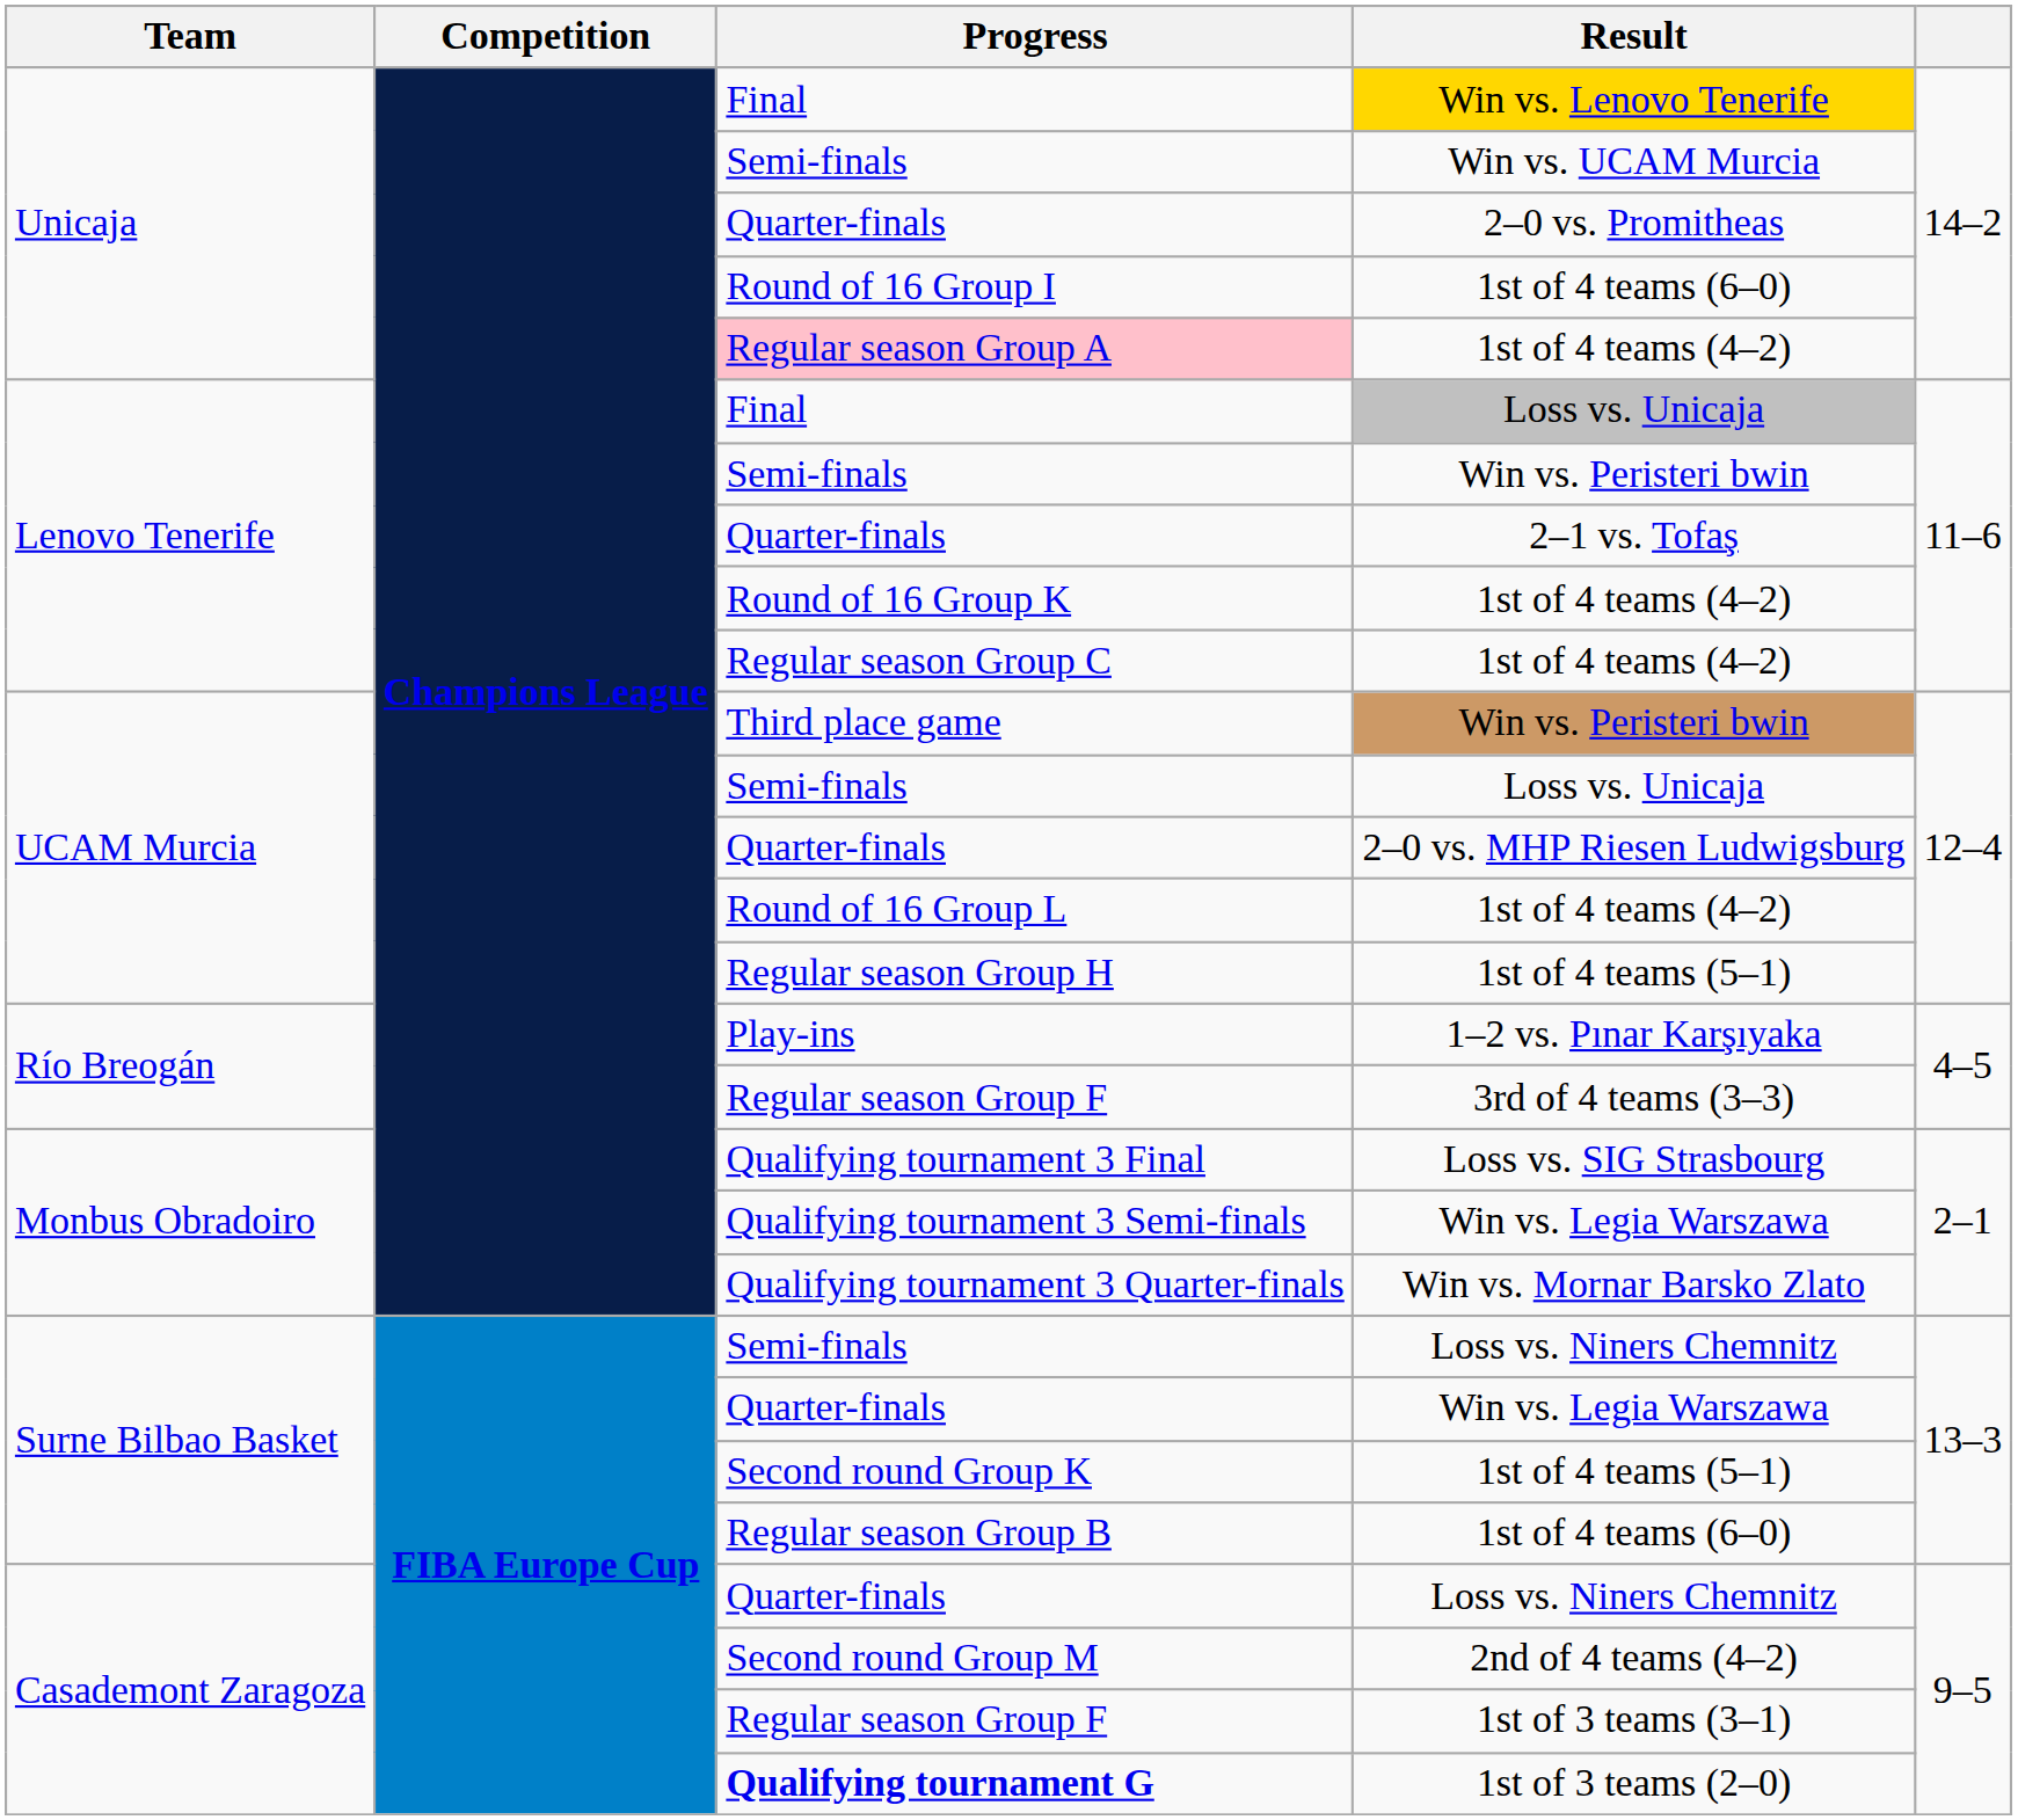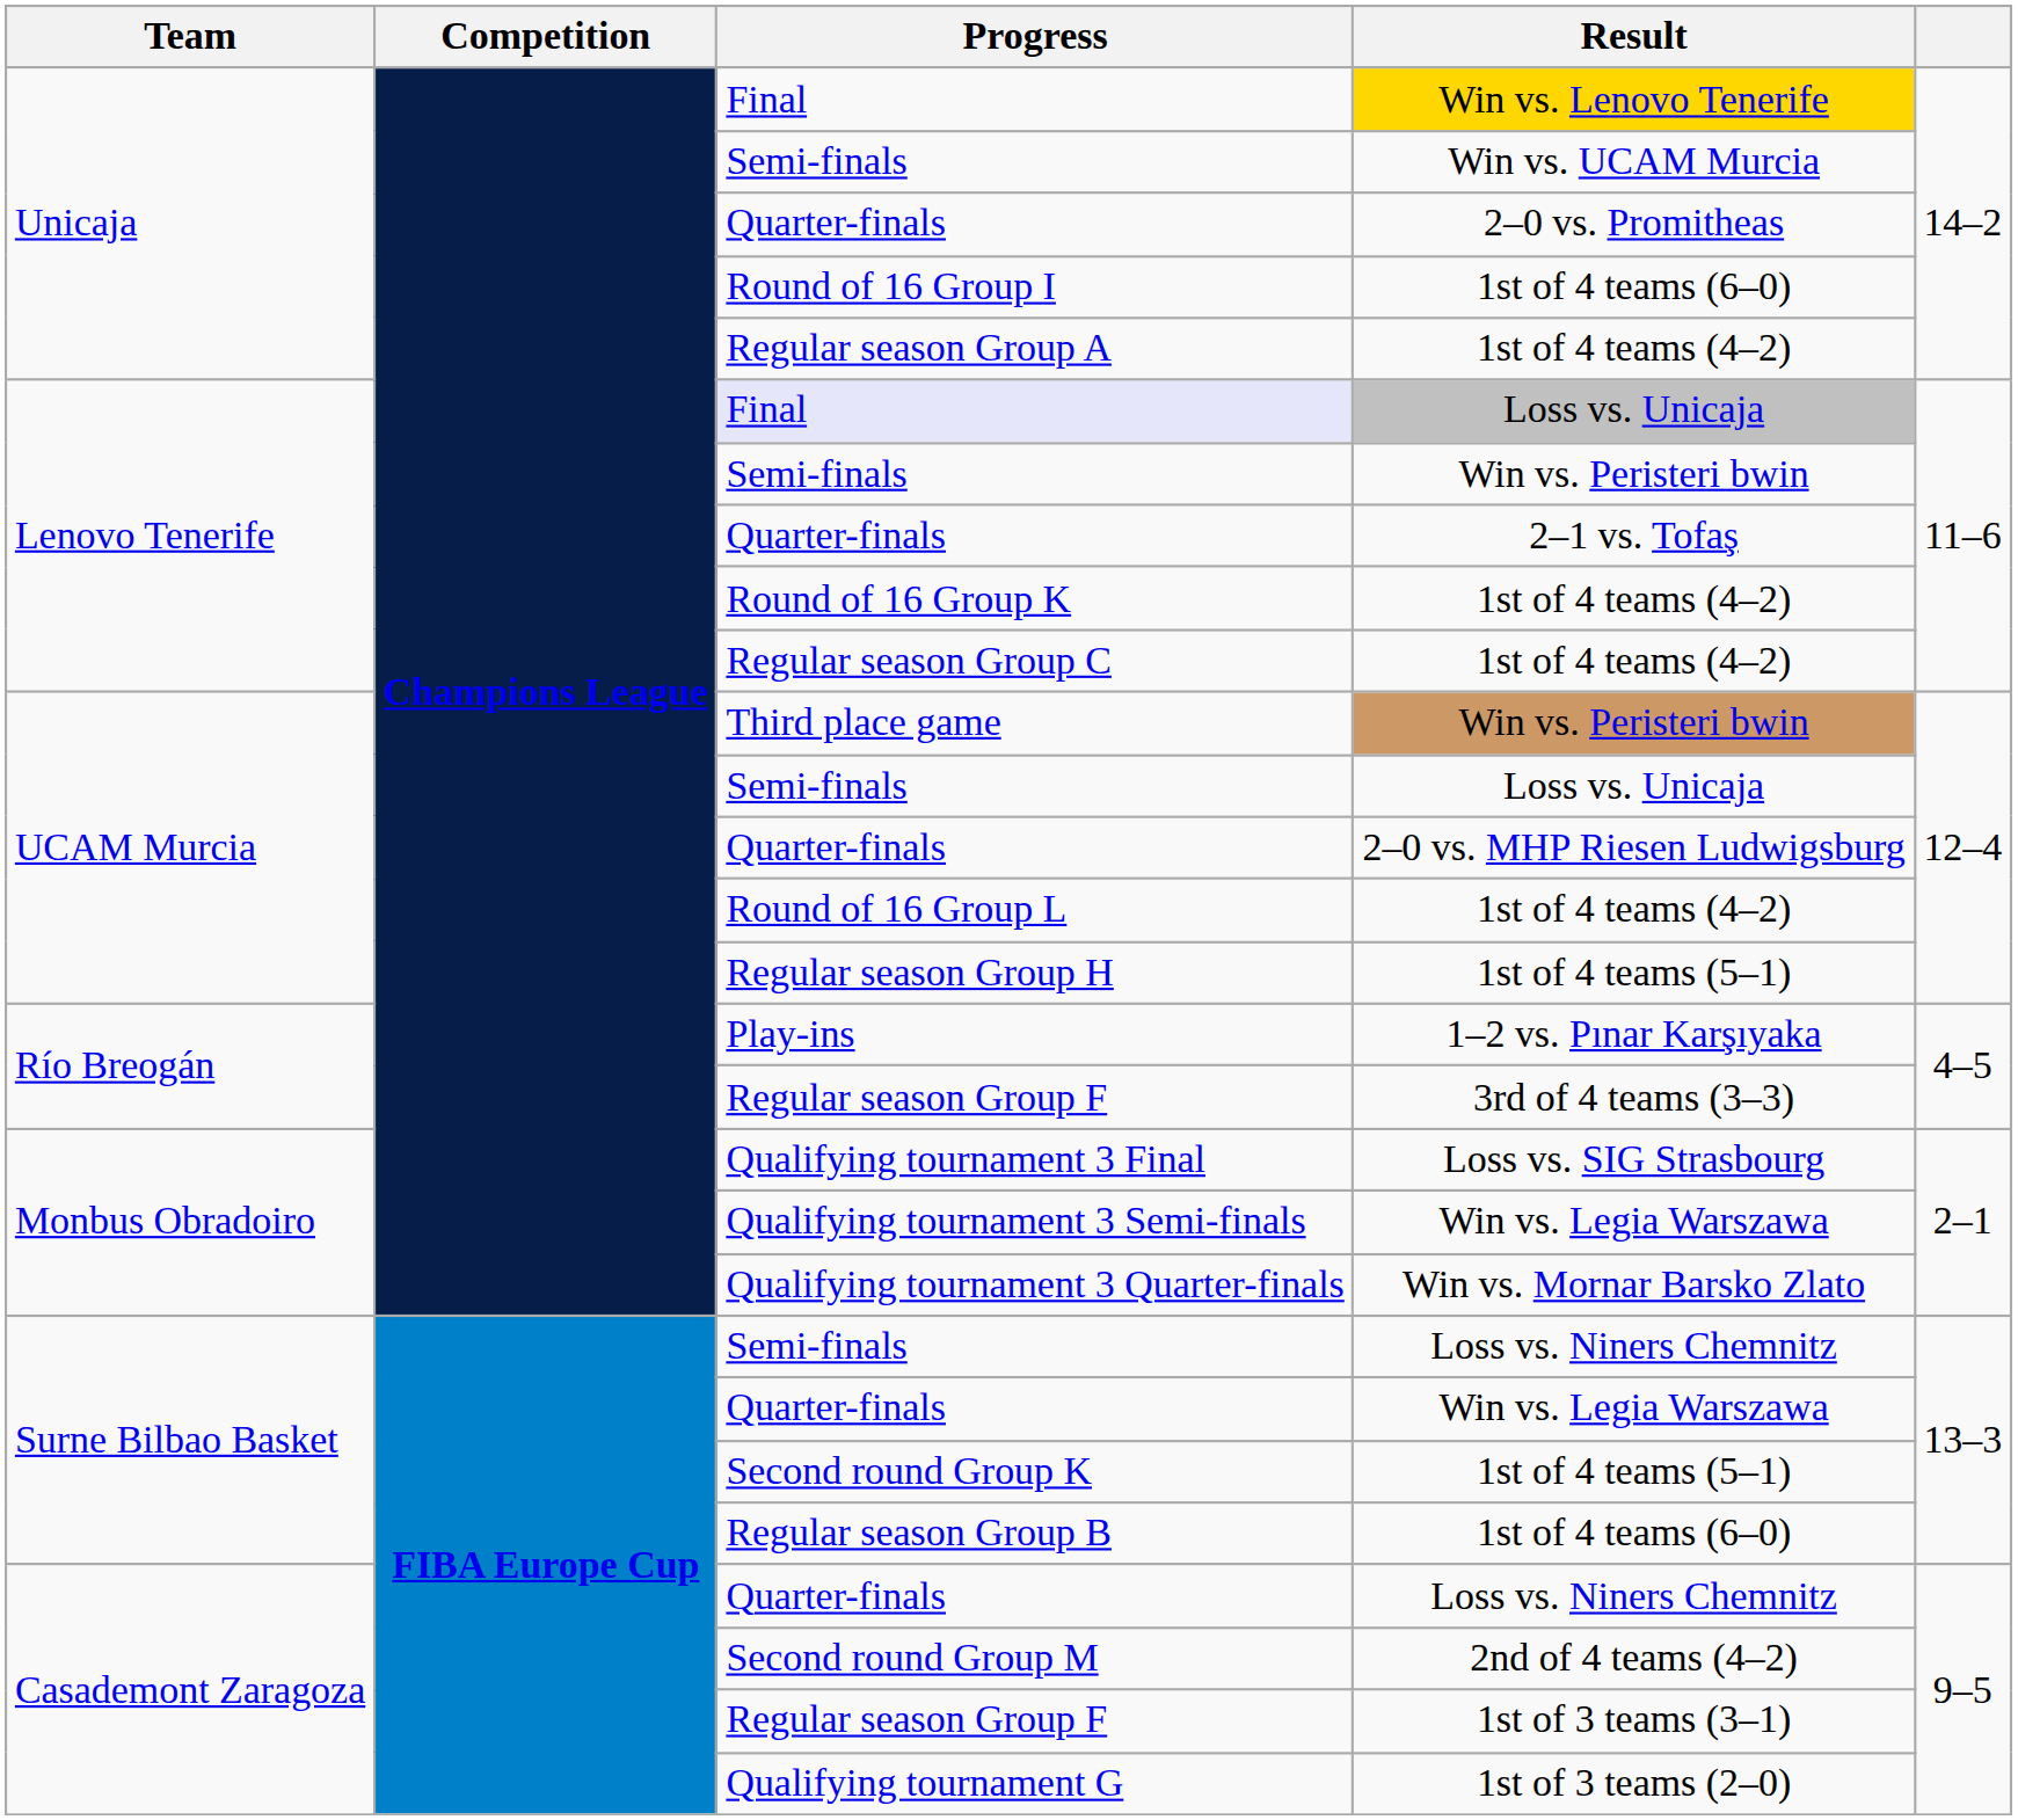Regular season Group A | Progress: pink background -> no background
Final / Loss vs. Unicaja | Progress: no background -> lavender background
Qualifying tournament G | Progress: bold -> normal
